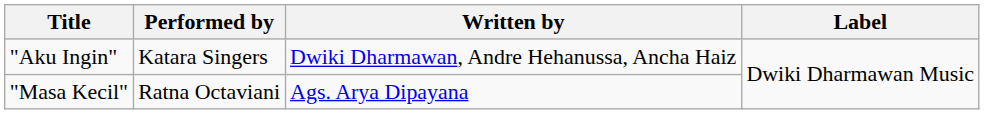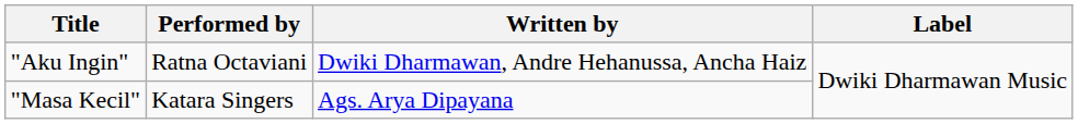"Aku Ingin" | Performed by: Katara Singers -> Ratna Octaviani
"Masa Kecil" | Performed by: Ratna Octaviani -> Katara Singers
